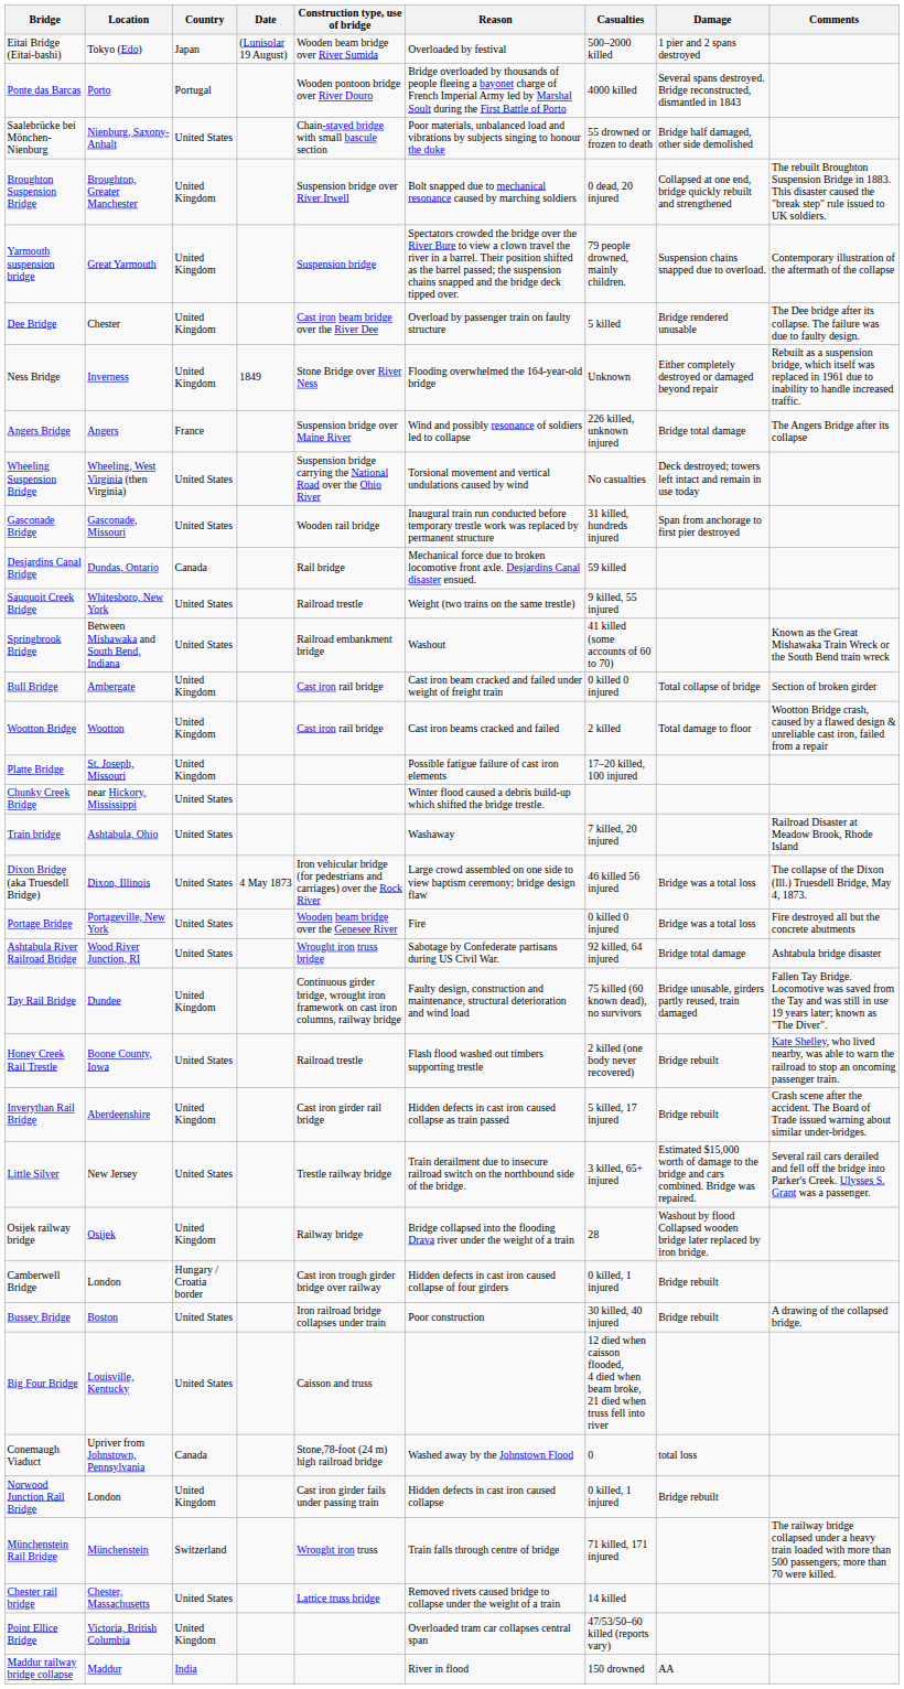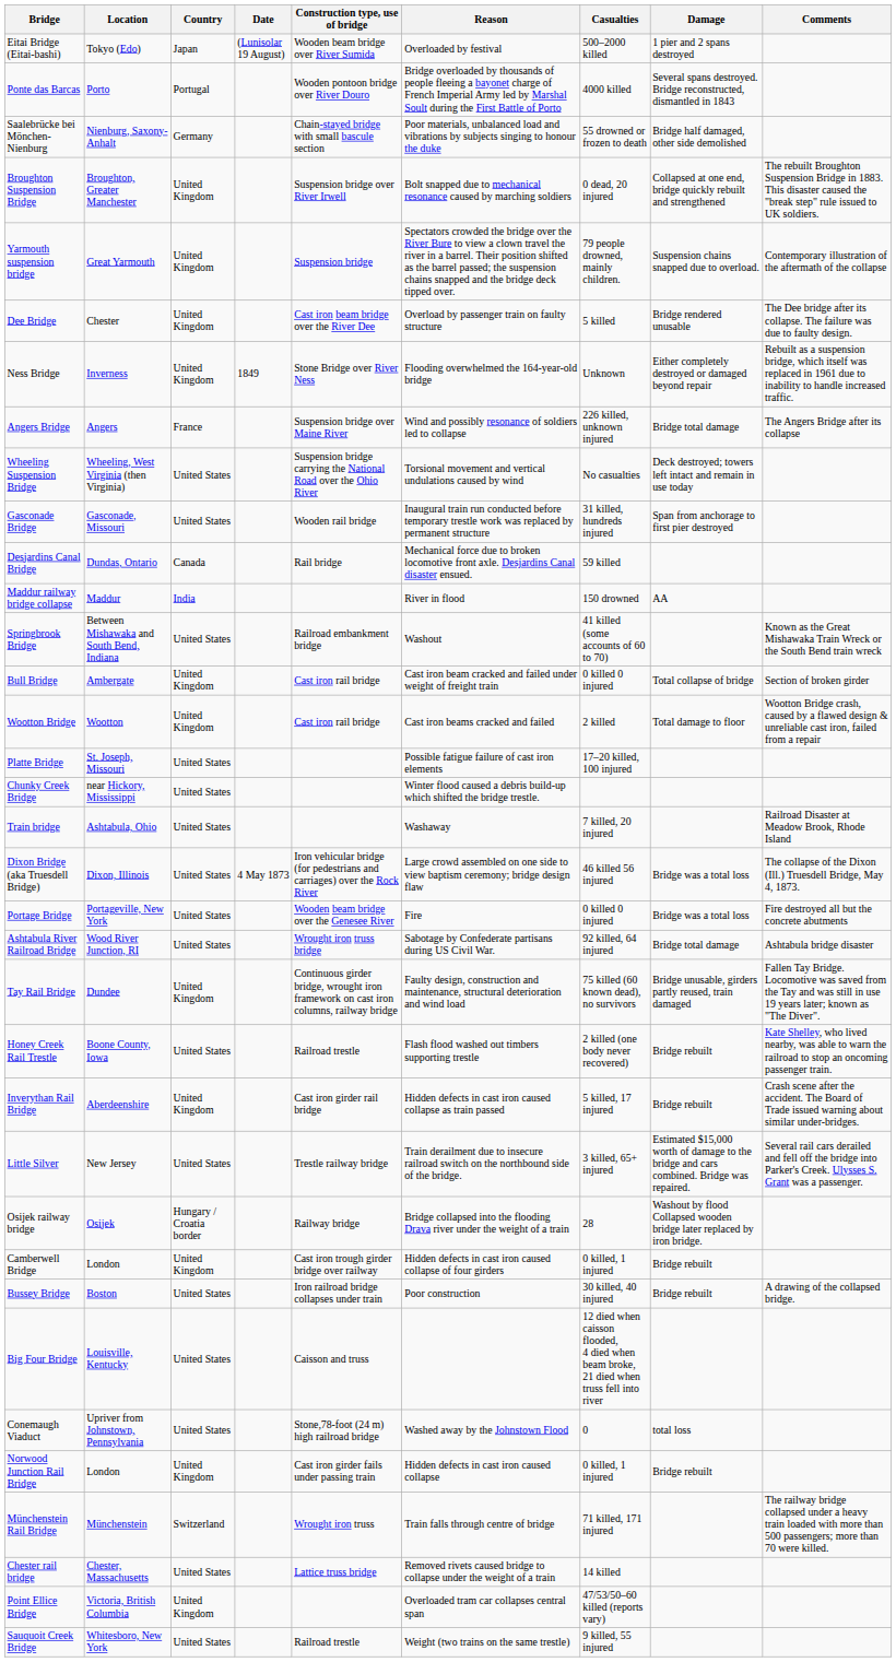Saalebrücke bei Mönchen-Nienburg | Country: United States -> Germany
rows swapped: Sauquoit Creek Bridge <-> Maddur railway bridge collapse
Platte Bridge | Country: United Kingdom -> United States
Osijek railway bridge | Country: United Kingdom -> Hungary / Croatia border
Camberwell Bridge | Country: Hungary / Croatia border -> United Kingdom
Conemaugh Viaduct | Country: Canada -> United States
